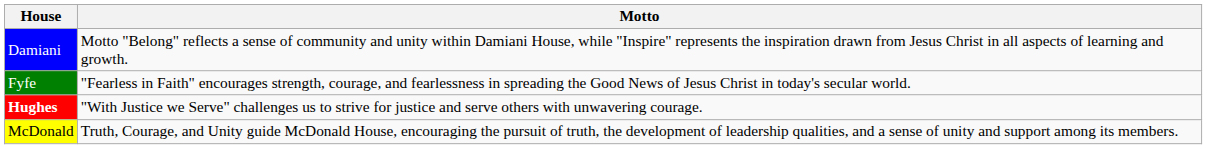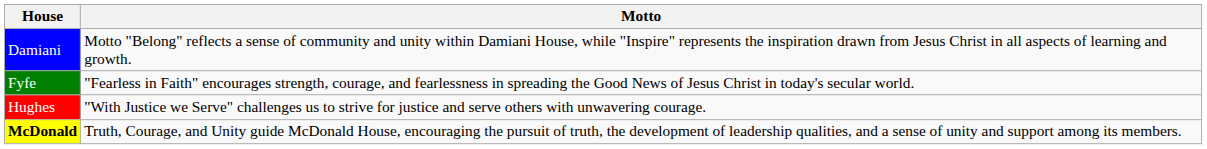Hughes | House: bold -> normal
McDonald | House: normal -> bold
